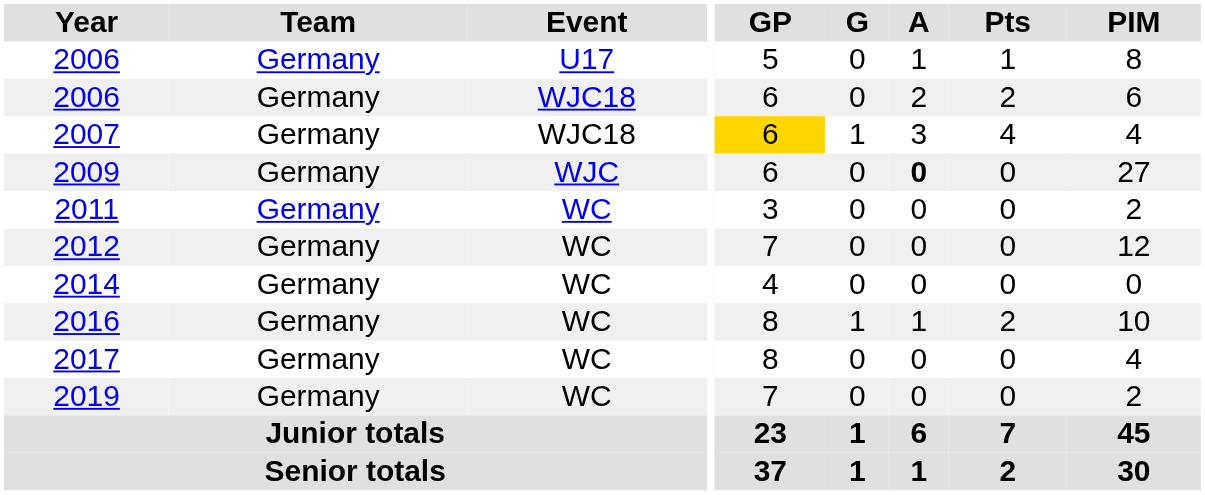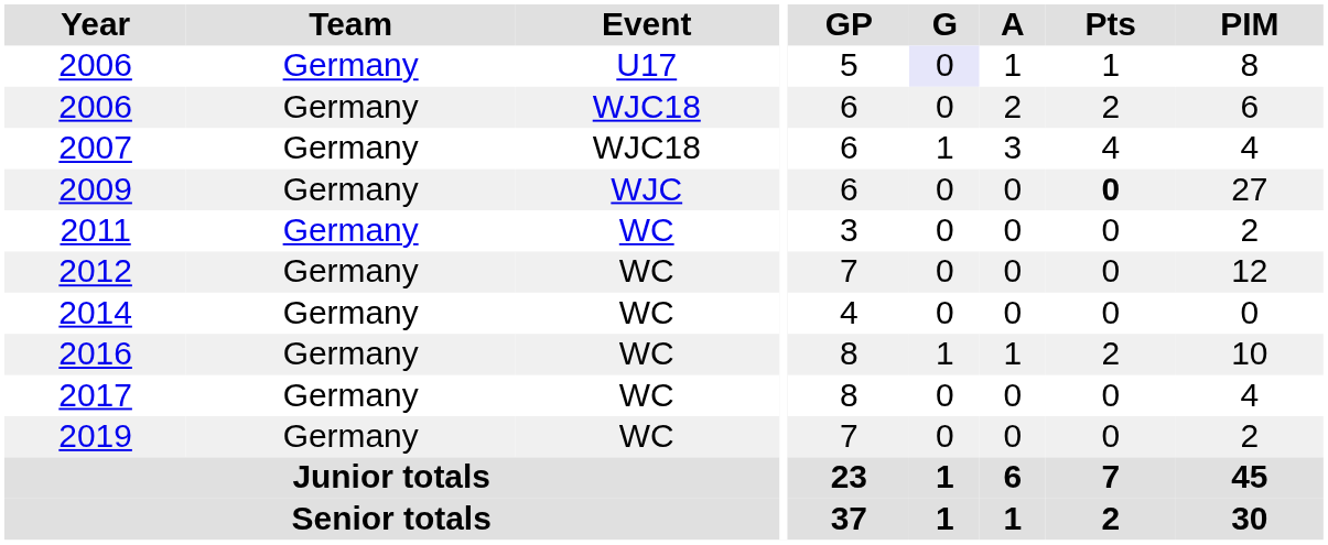2006 / U17 | G: no background -> lavender background
2007 | GP: gold background -> no background
2009 | A: bold -> normal
2009 | Pts: normal -> bold
